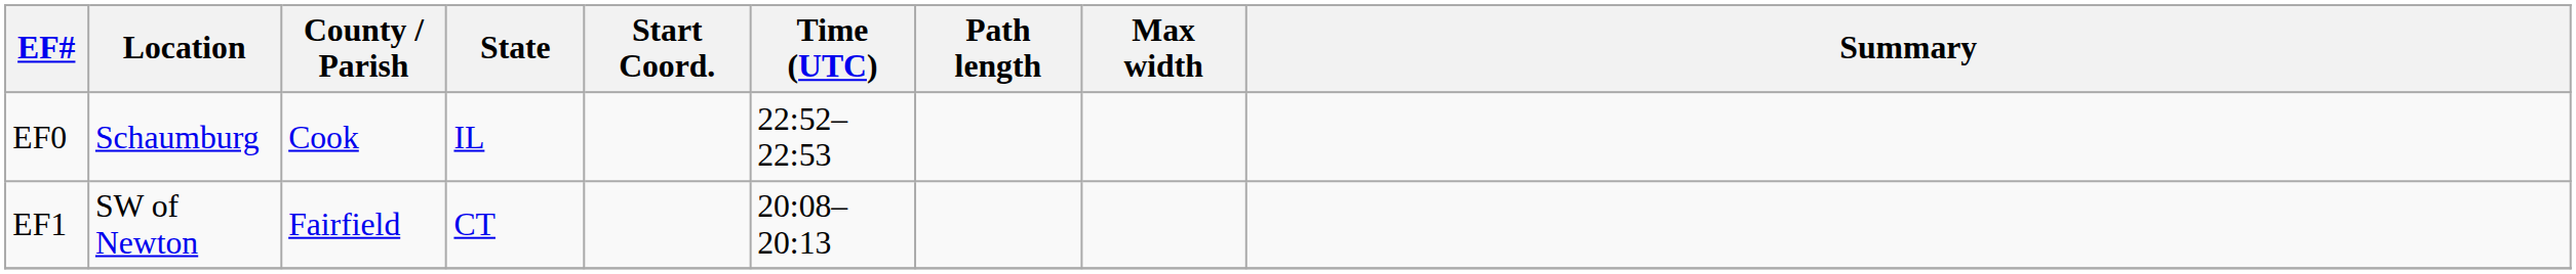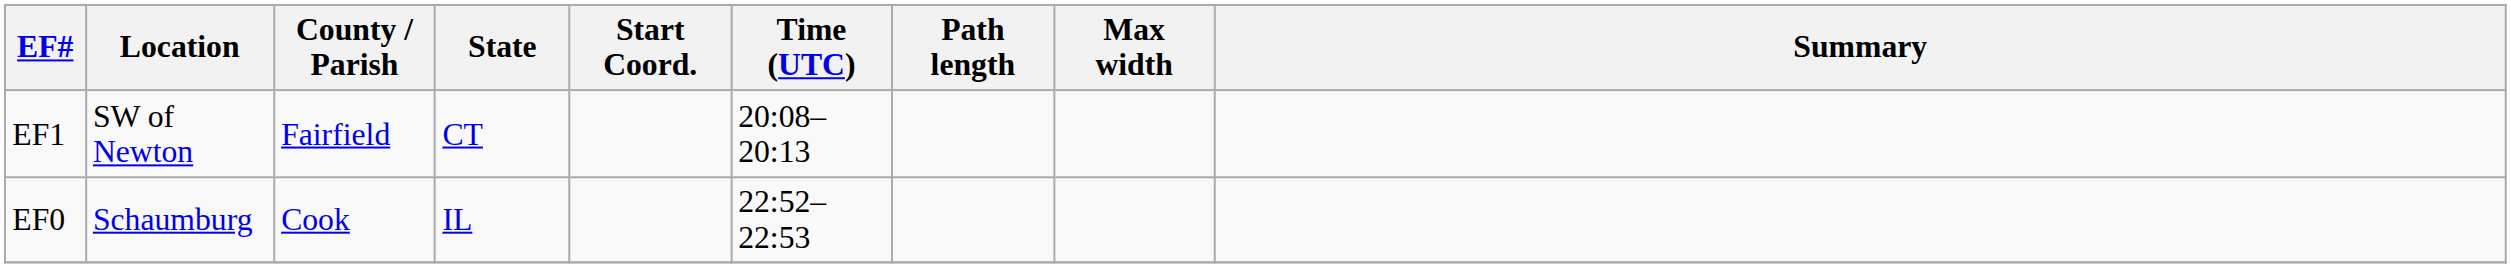rows swapped: EF1 <-> EF0
